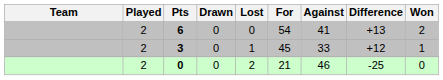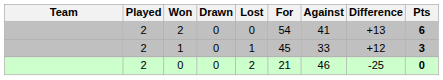columns swapped: Won <-> Pts
